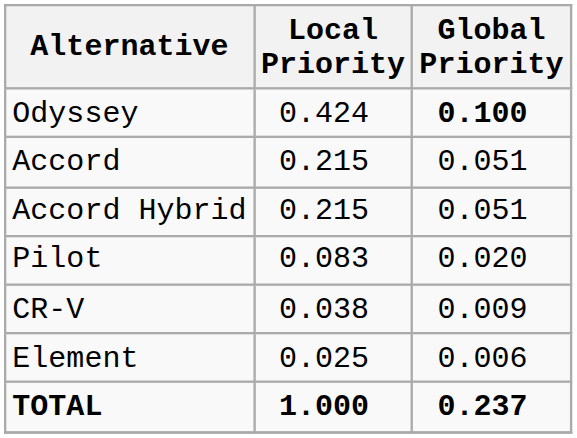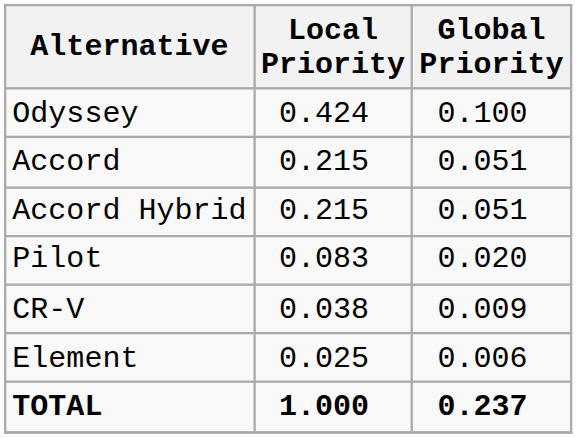Odyssey | Global Priority: bold -> normal
